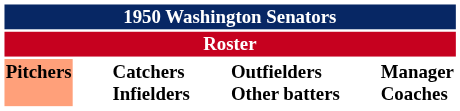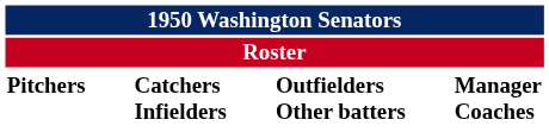Pitchers | column 1: lightsalmon background -> no background
